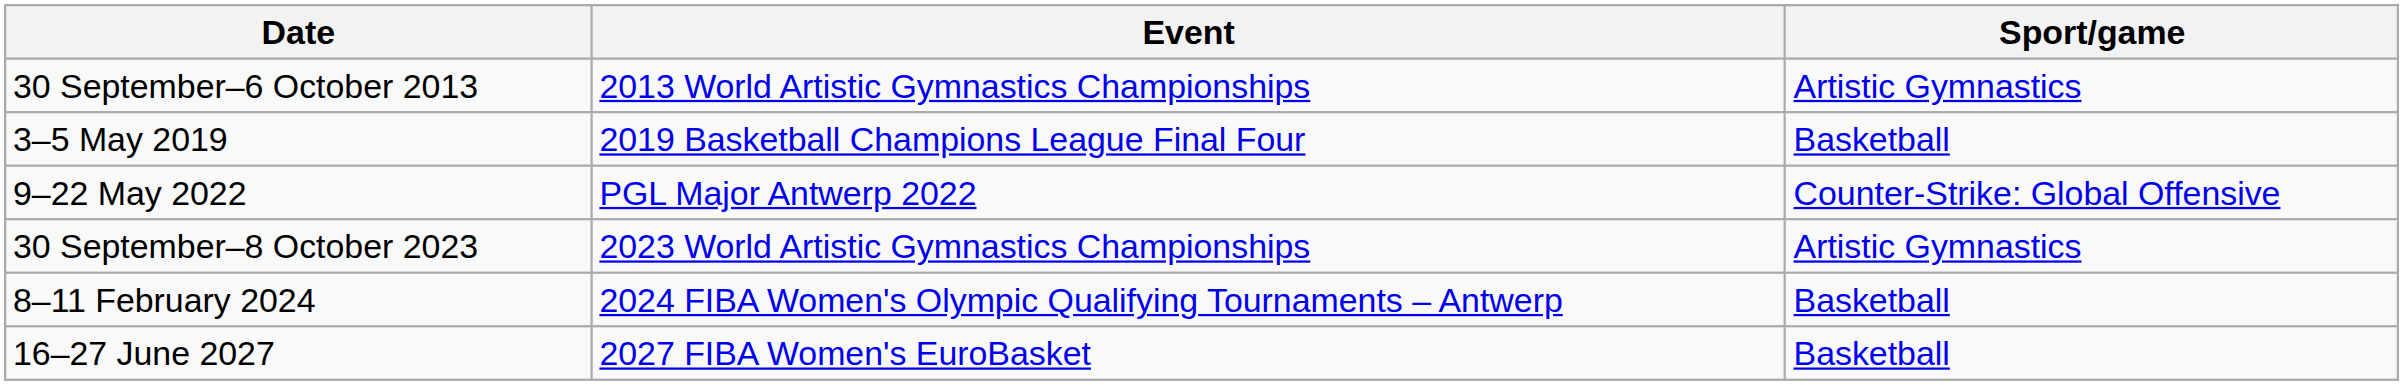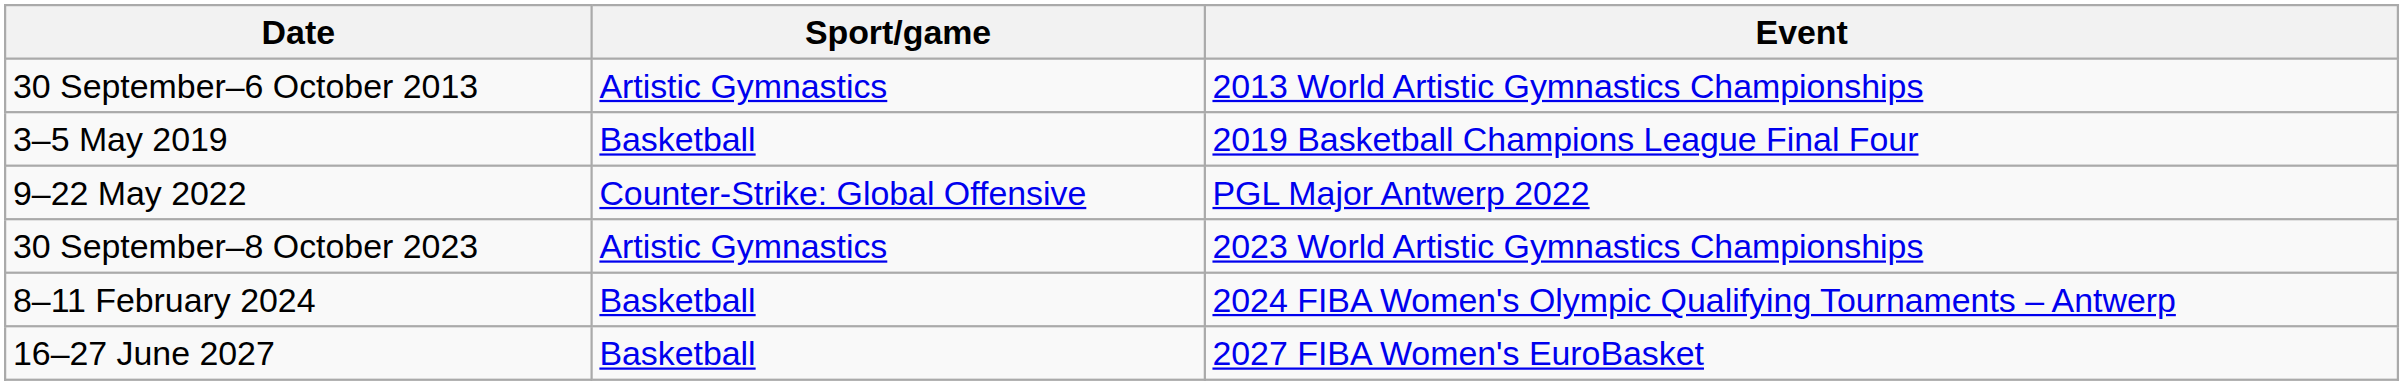columns swapped: Event <-> Sport/game
